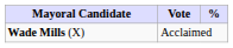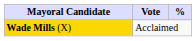Wade Mills (X) | Mayoral Candidate: no background -> gold background
